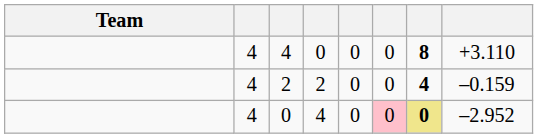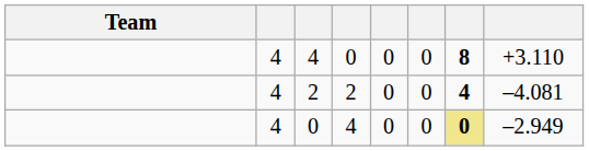row 3 | column 8: –0.159 -> –4.081
row 4 | column 6: pink background -> no background
row 4 | column 8: –2.952 -> –2.949
